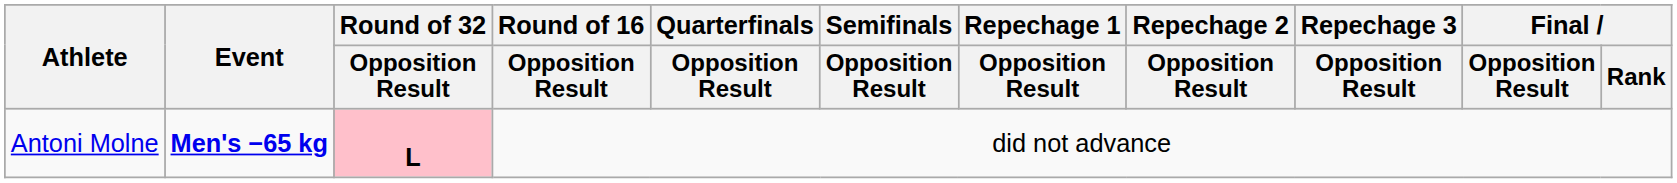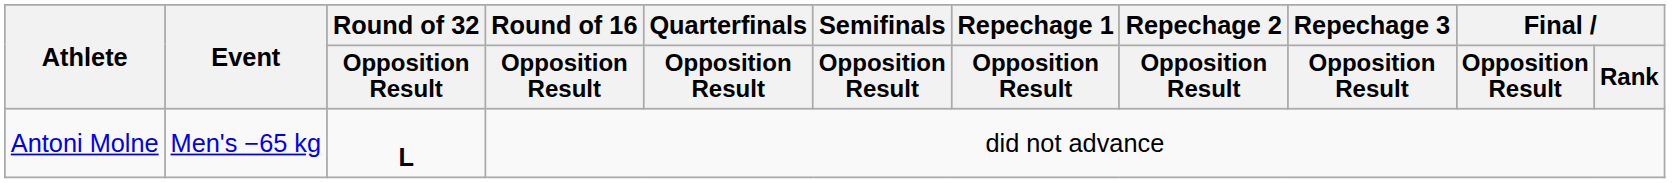Antoni Molne | Event: bold -> normal
Antoni Molne | Round of 32 / Opposition Result: pink background -> no background
